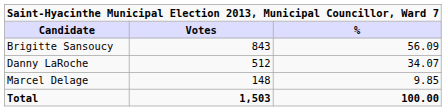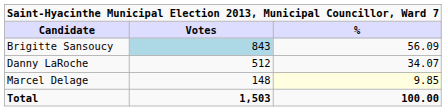Brigitte Sansoucy | Votes: no background -> lightblue background
Marcel Delage | %: no background -> lightyellow background
